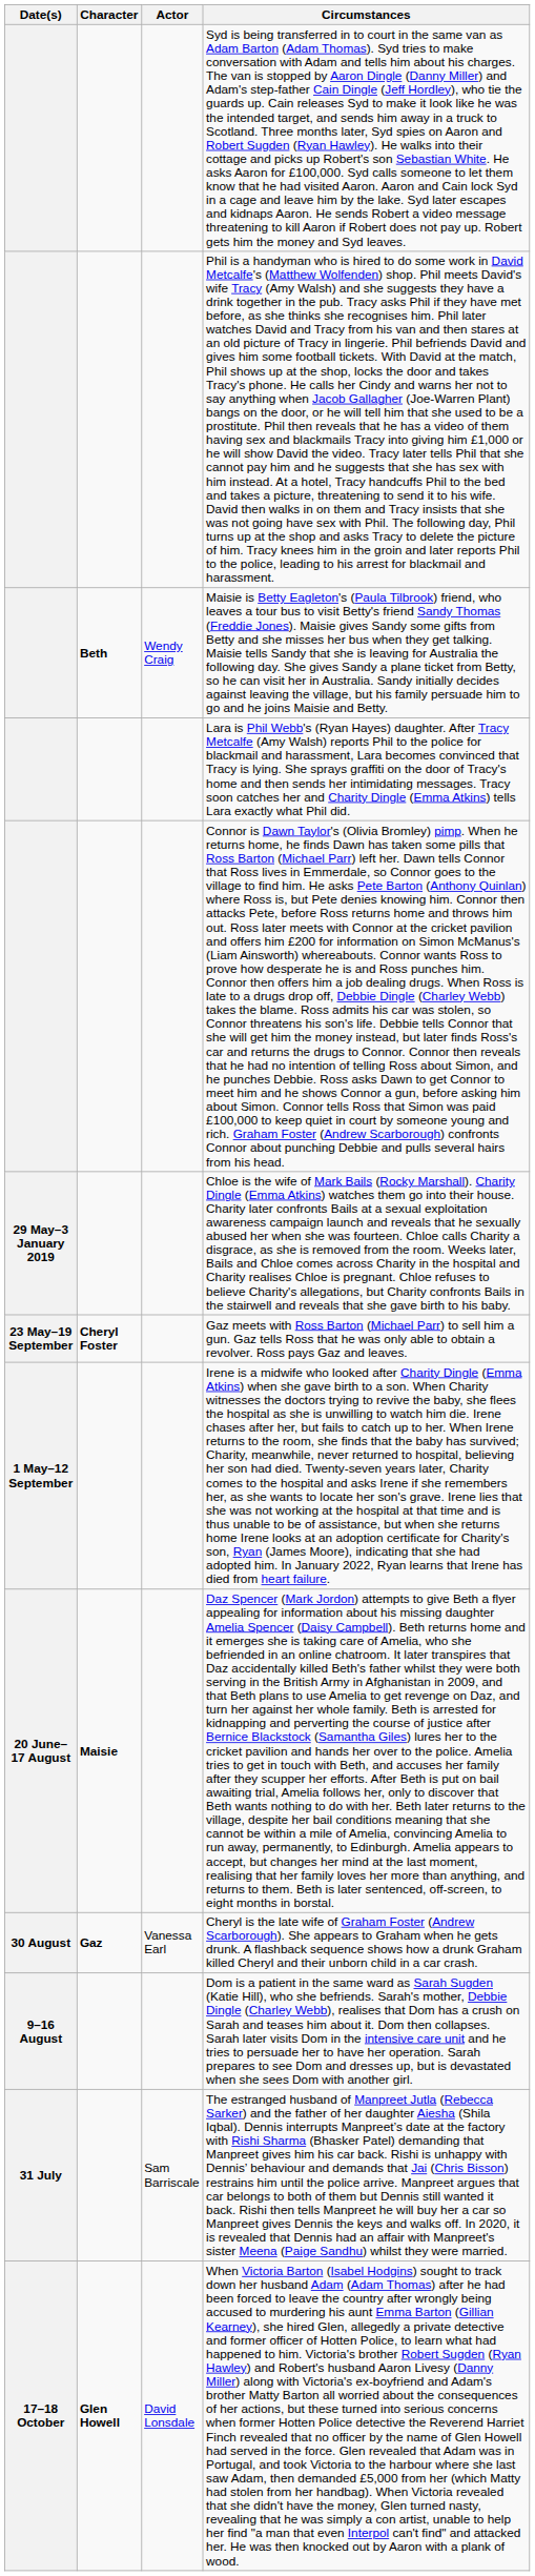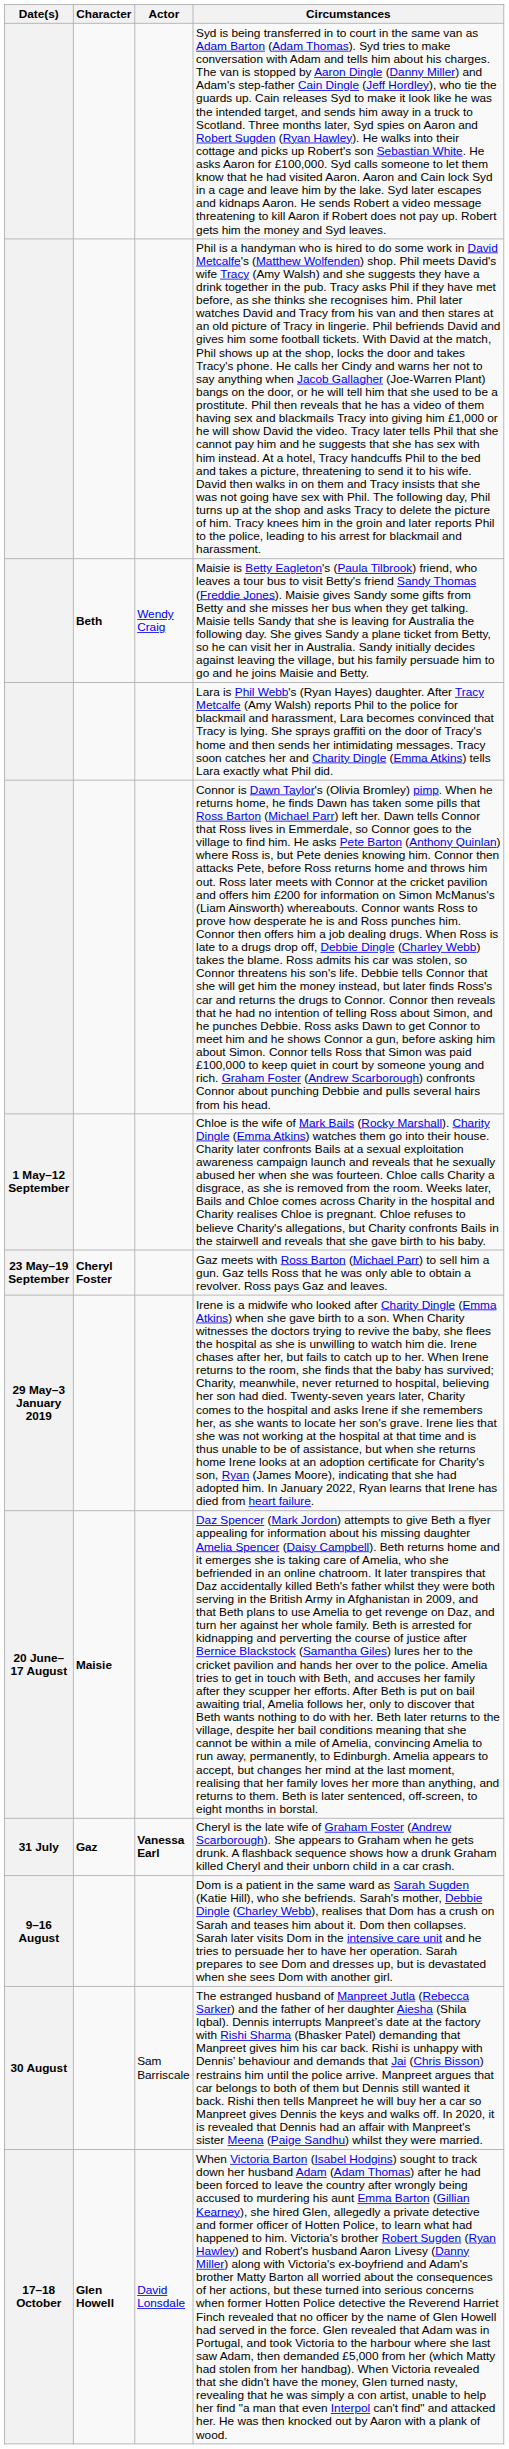row 7 | Date(s): 29 May–3 January 2019 -> 1 May–12 September
row 9 | Date(s): 1 May–12 September -> 29 May–3 January 2019
row 11 | Date(s): 30 August -> 31 July
row 11 | Actor: normal -> bold
row 13 | Date(s): 31 July -> 30 August
